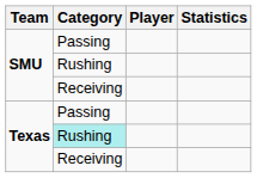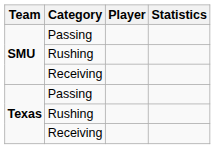Texas / Rushing | Category: paleturquoise background -> no background
